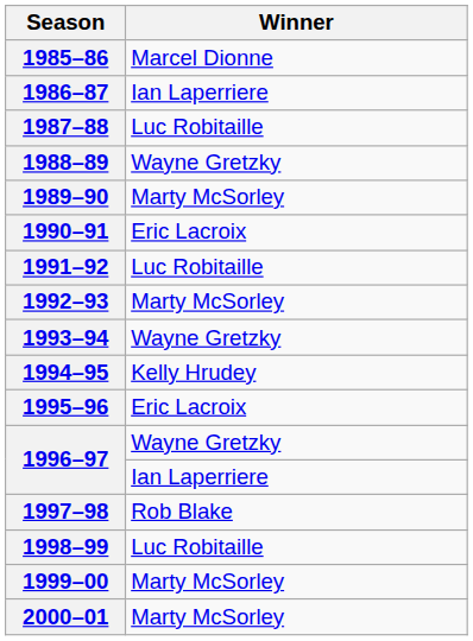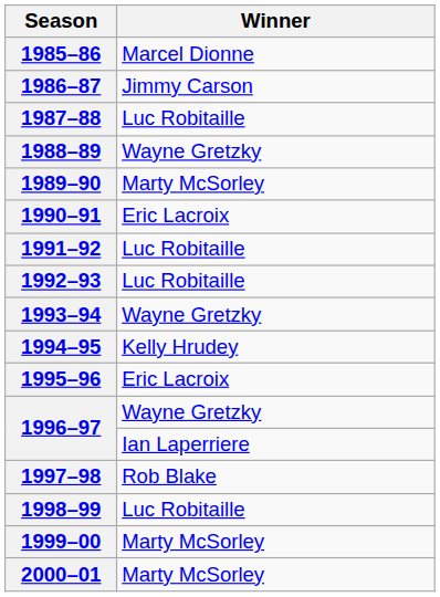row 3 | Winner: Ian Laperriere -> Jimmy Carson
row 9 | Winner: Marty McSorley -> Luc Robitaille
